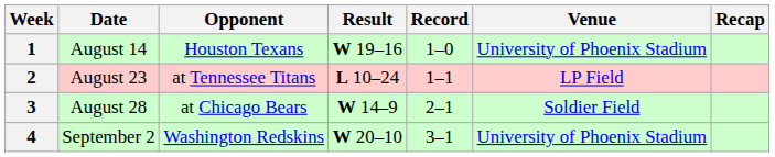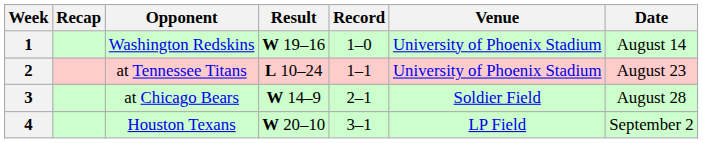columns swapped: Date <-> Recap
1 | Opponent: Houston Texans -> Washington Redskins
2 | Venue: LP Field -> University of Phoenix Stadium
4 | Opponent: Washington Redskins -> Houston Texans
4 | Venue: University of Phoenix Stadium -> LP Field
